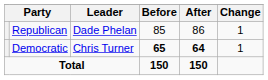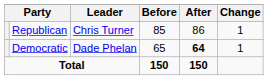Republican | Leader: Dade Phelan -> Chris Turner
Democratic | Leader: Chris Turner -> Dade Phelan
Democratic | Before: bold -> normal
